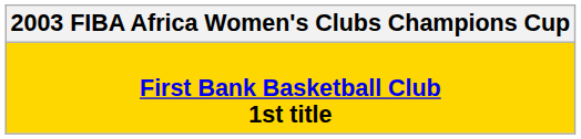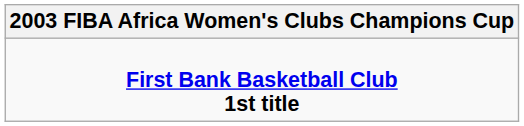row 2 | column 1: gold background -> no background
